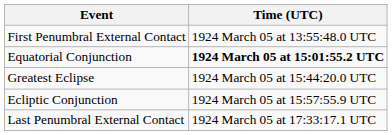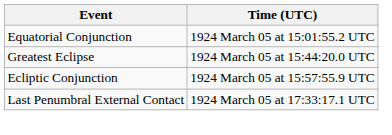- row: First Penumbral External Contact | 1924 March 05 at 13:55:48.0 UTC
Equatorial Conjunction | Time (UTC): bold -> normal
